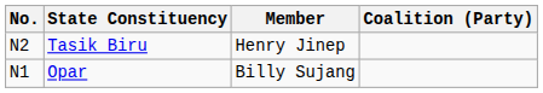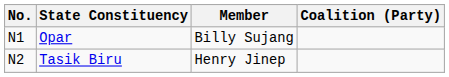rows swapped: Opar <-> Tasik Biru
